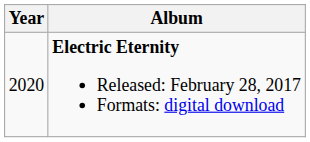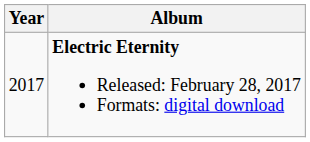row 2 | Year: 2020 -> 2017
